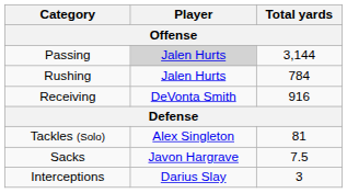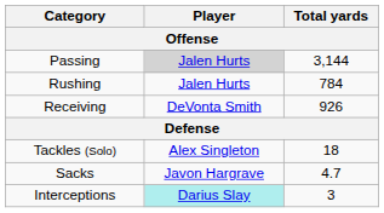Receiving | Total yards: 916 -> 926
Tackles (Solo) | Total yards: 81 -> 18
Sacks | Total yards: 7.5 -> 4.7
Interceptions | Player: no background -> paleturquoise background
